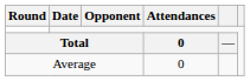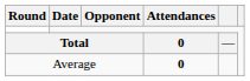row 4 | Attendances: normal -> bold
